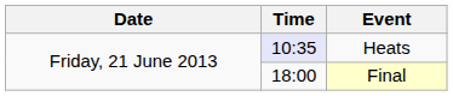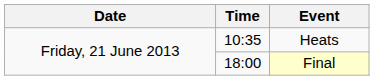Heats | Time: lavender background -> no background
